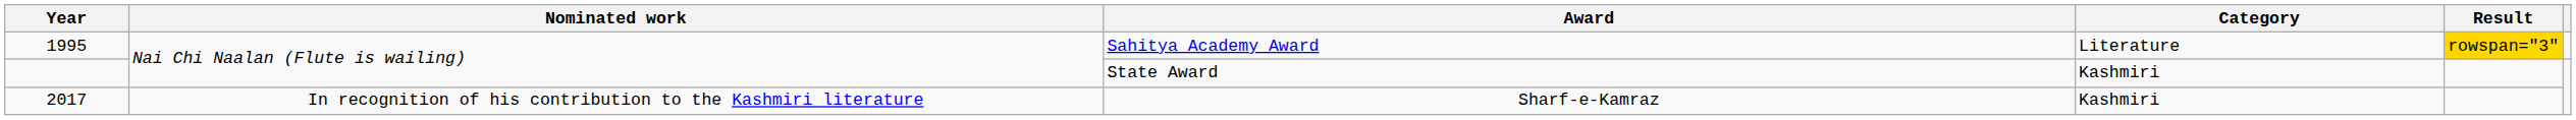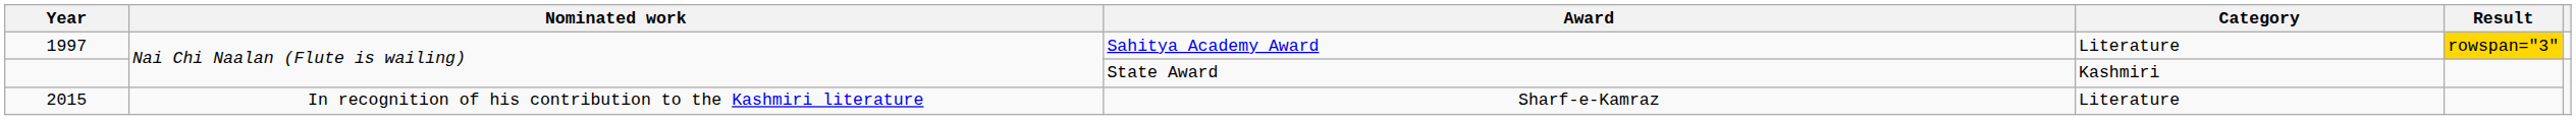Sahitya Academy Award | Year: 1995 -> 1997
Sharf-e-Kamraz | Year: 2017 -> 2015
Sharf-e-Kamraz | Category: Kashmiri -> Literature
